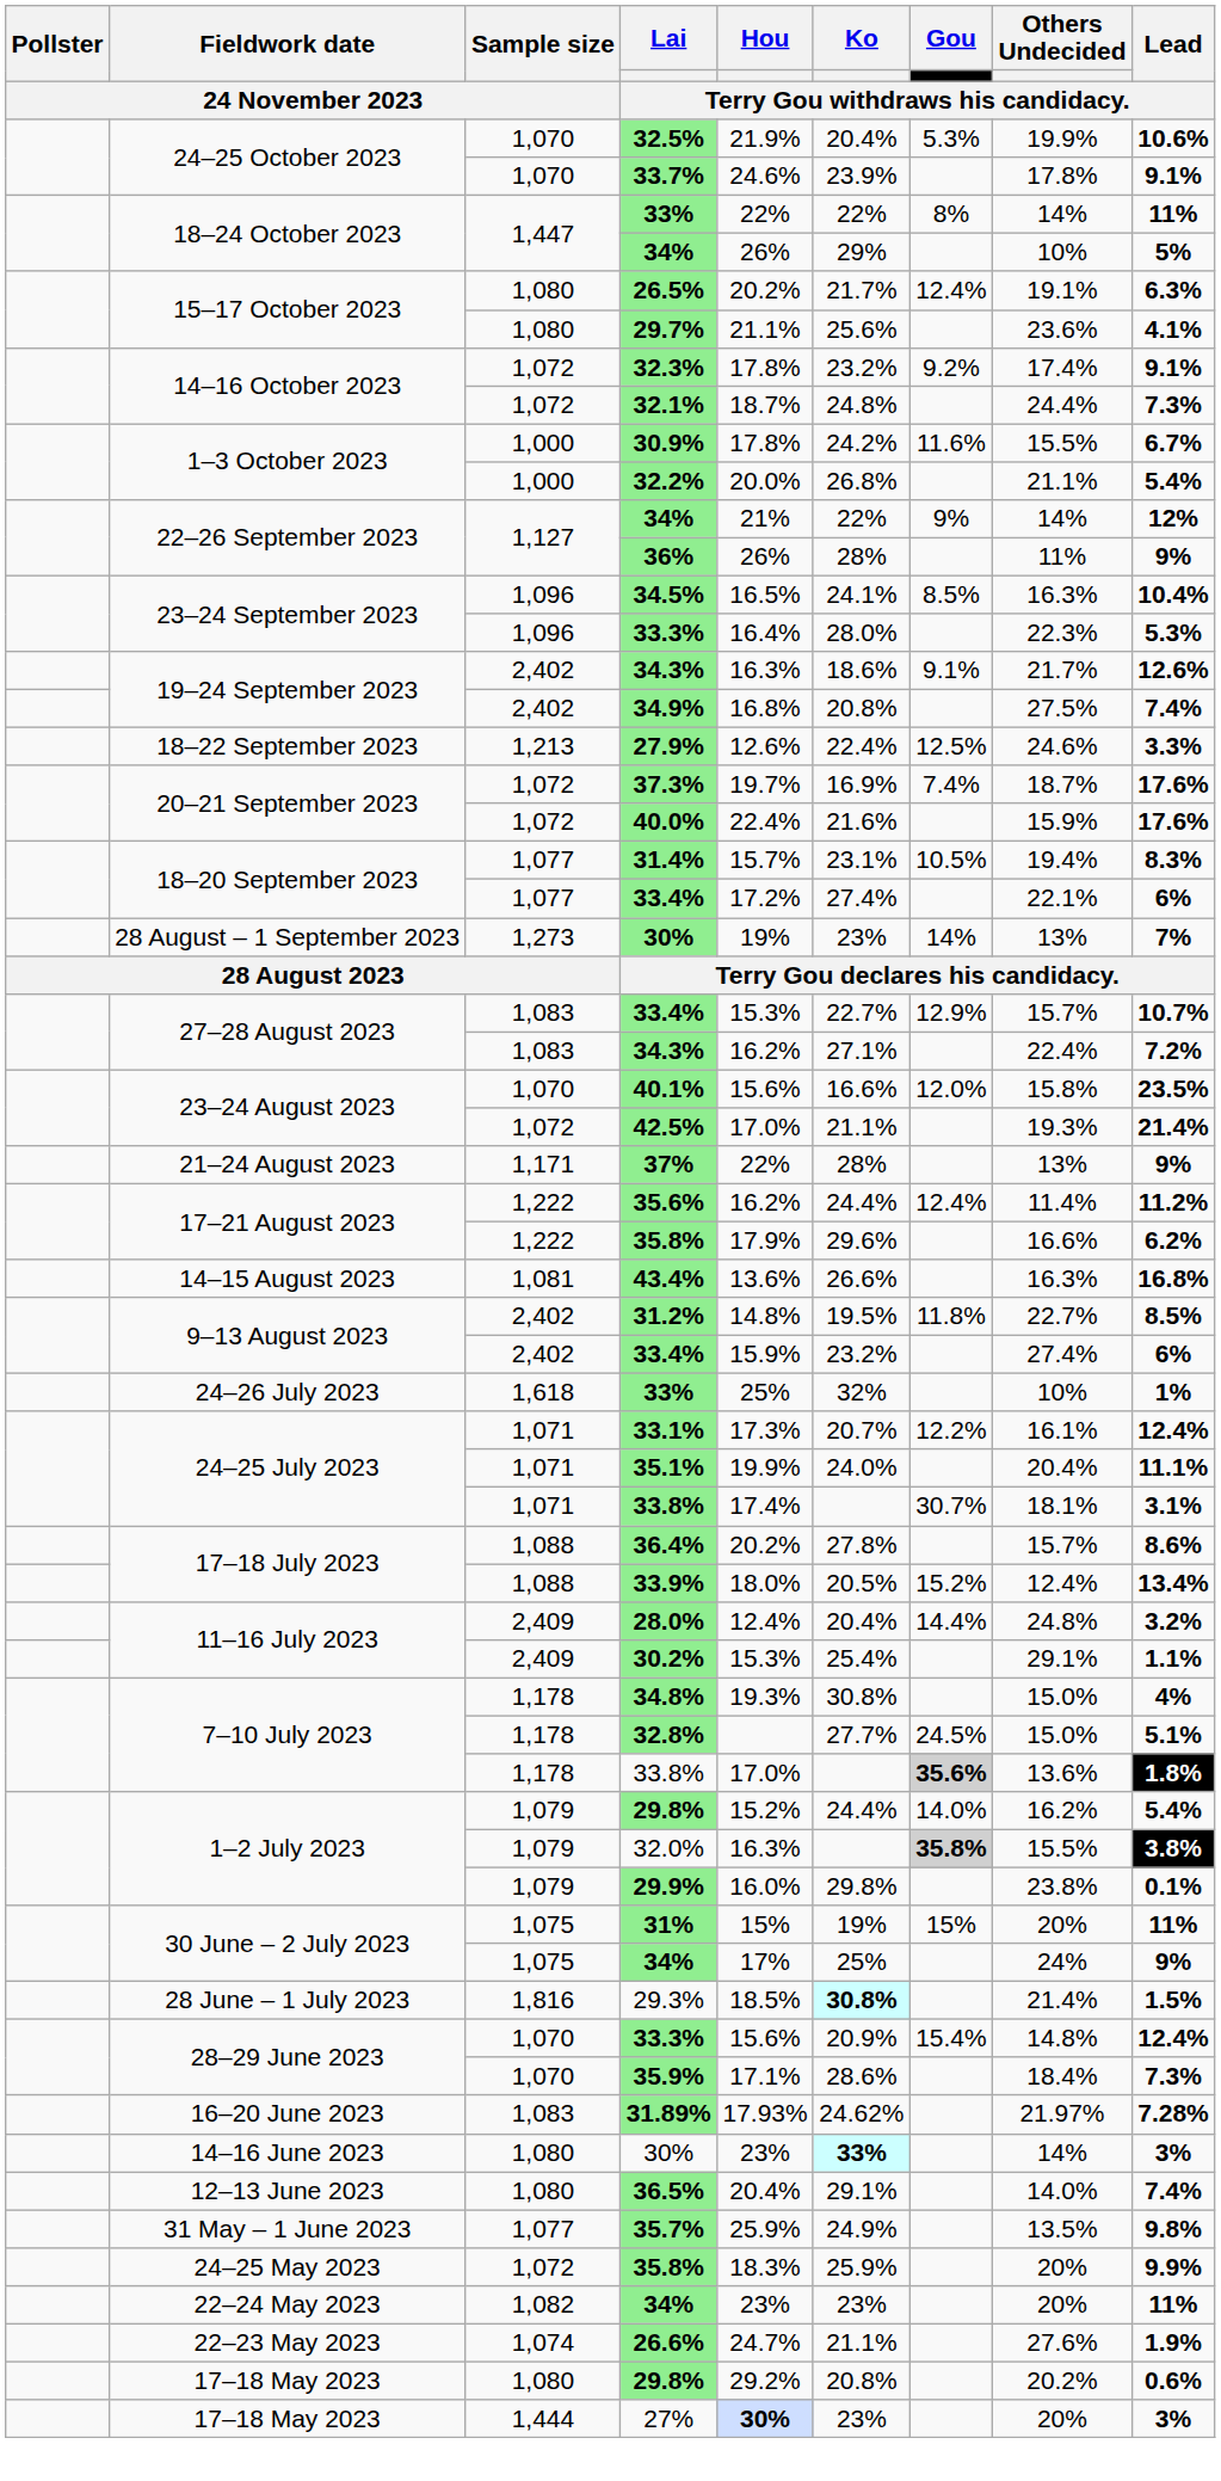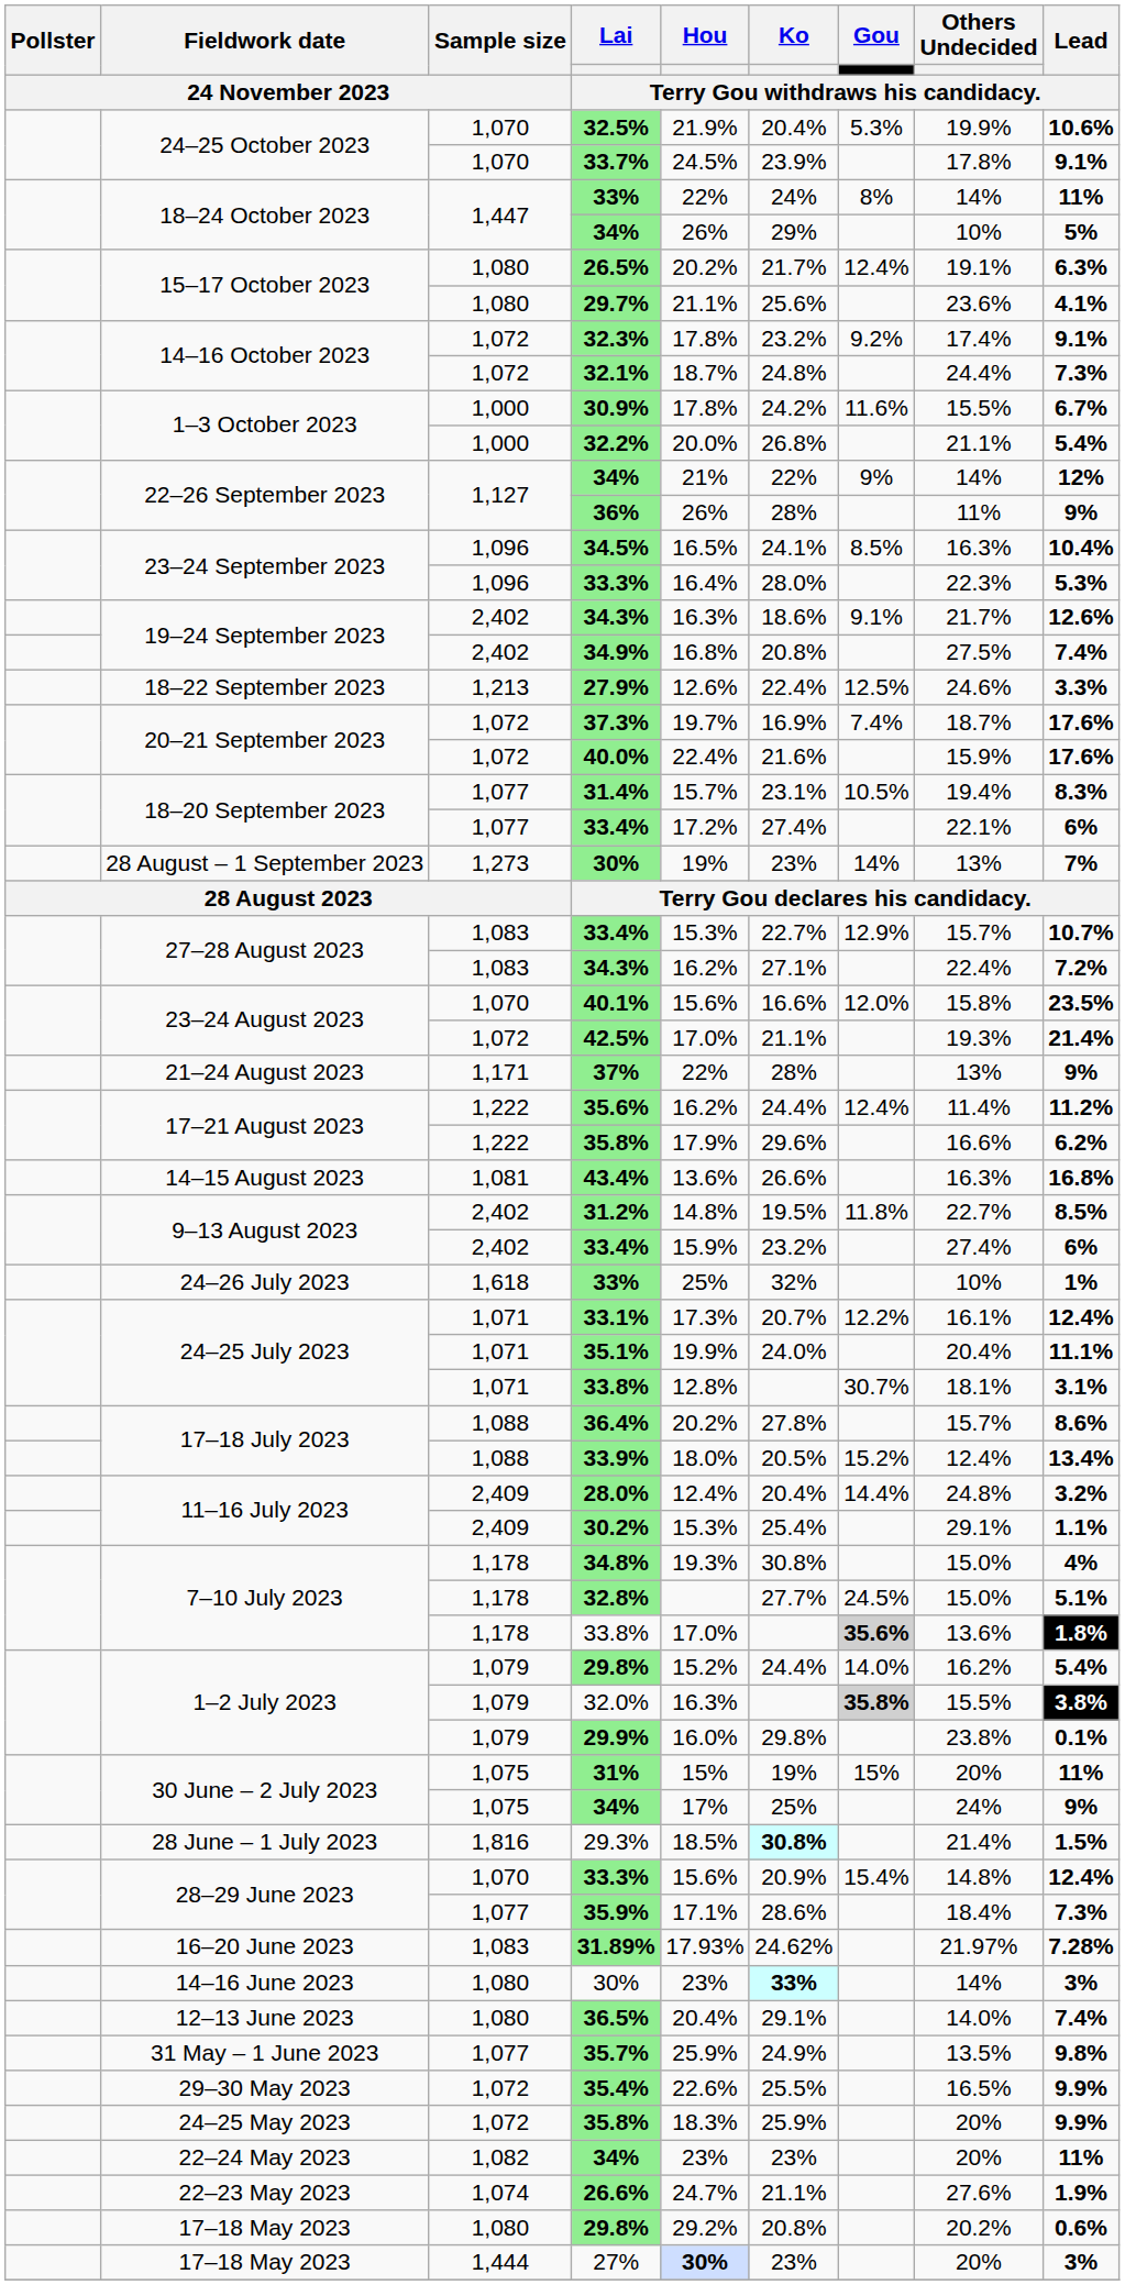33.7% | Hou / Terry Gou withdraws his candidacy.: 24.6% -> 24.5%
18–24 October 2023 / 33% | Ko / Terry Gou withdraws his candidacy.: 22% -> 24%
24–25 July 2023 / 33.8% | Hou / Terry Gou withdraws his candidacy.: 17.4% -> 12.8%
35.9% | Sample size / 24 November 2023: 1,070 -> 1,077
+ row: 29–30 May 2023 | 1,072 | 35.4% | 22.6% | 25.5% | 16.5% | 9.9%
